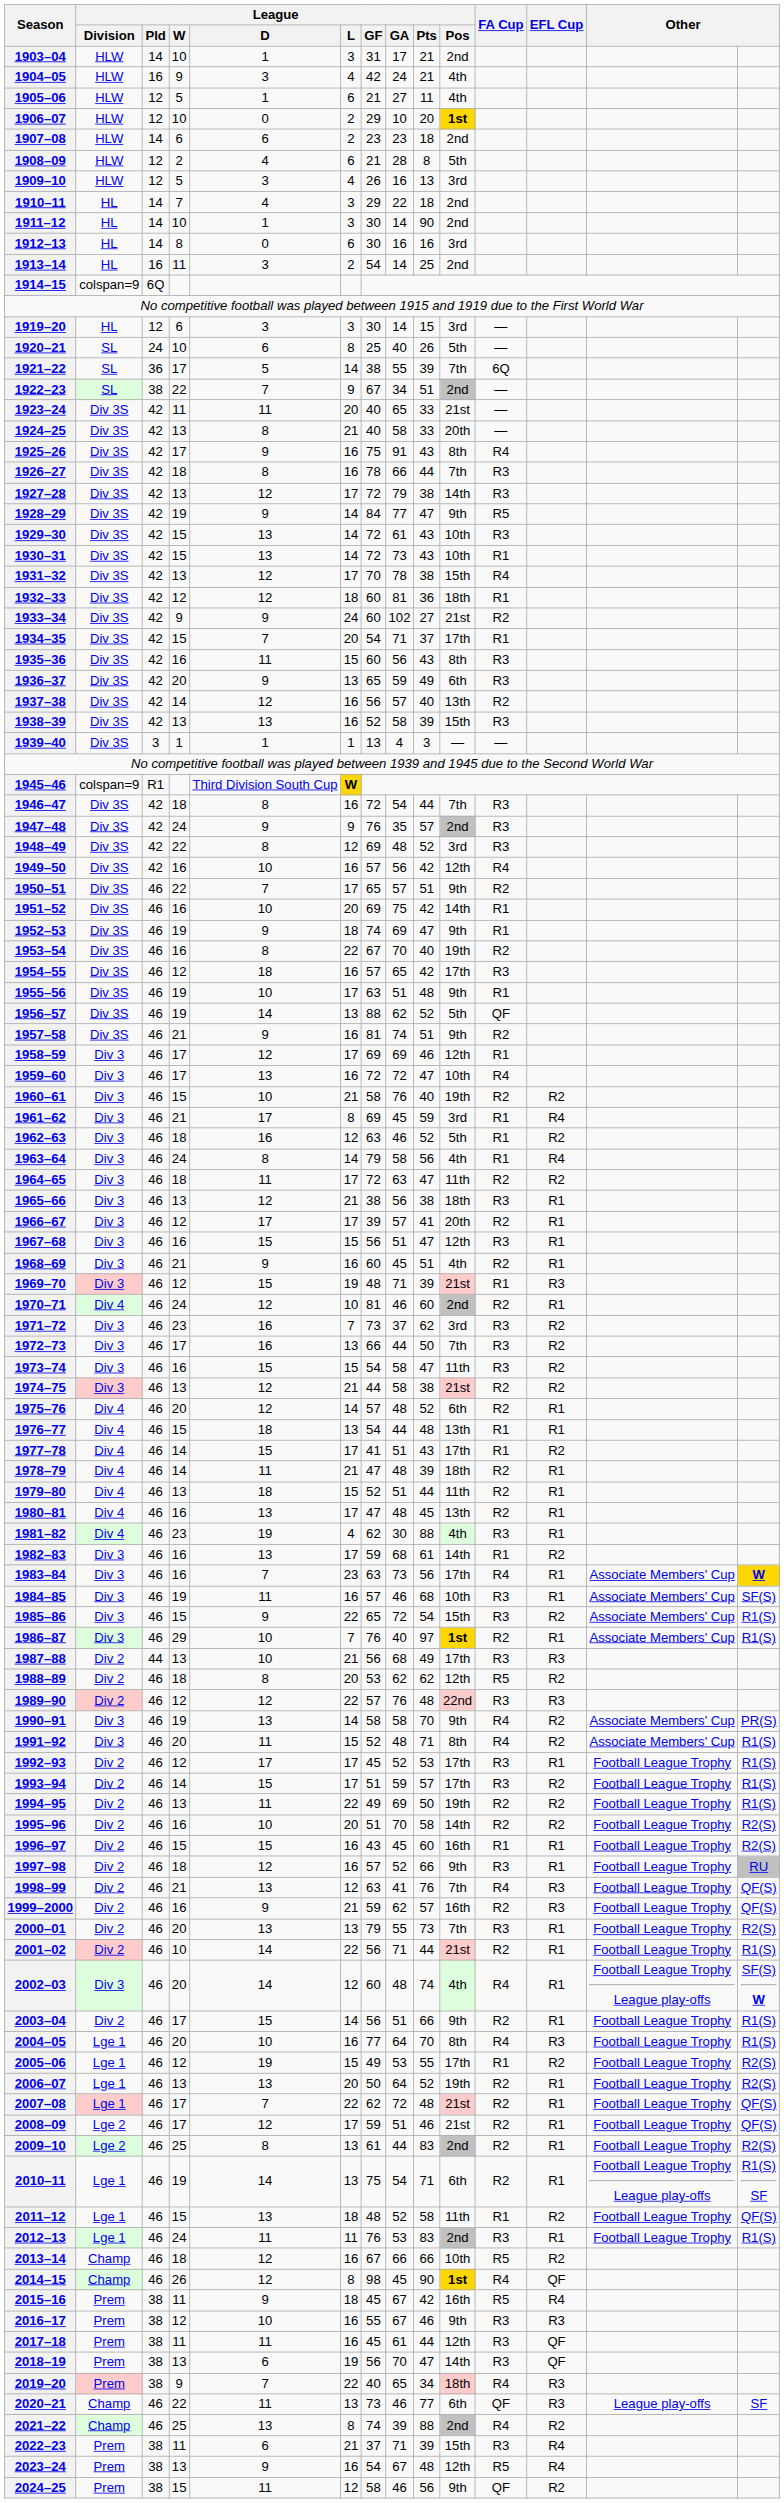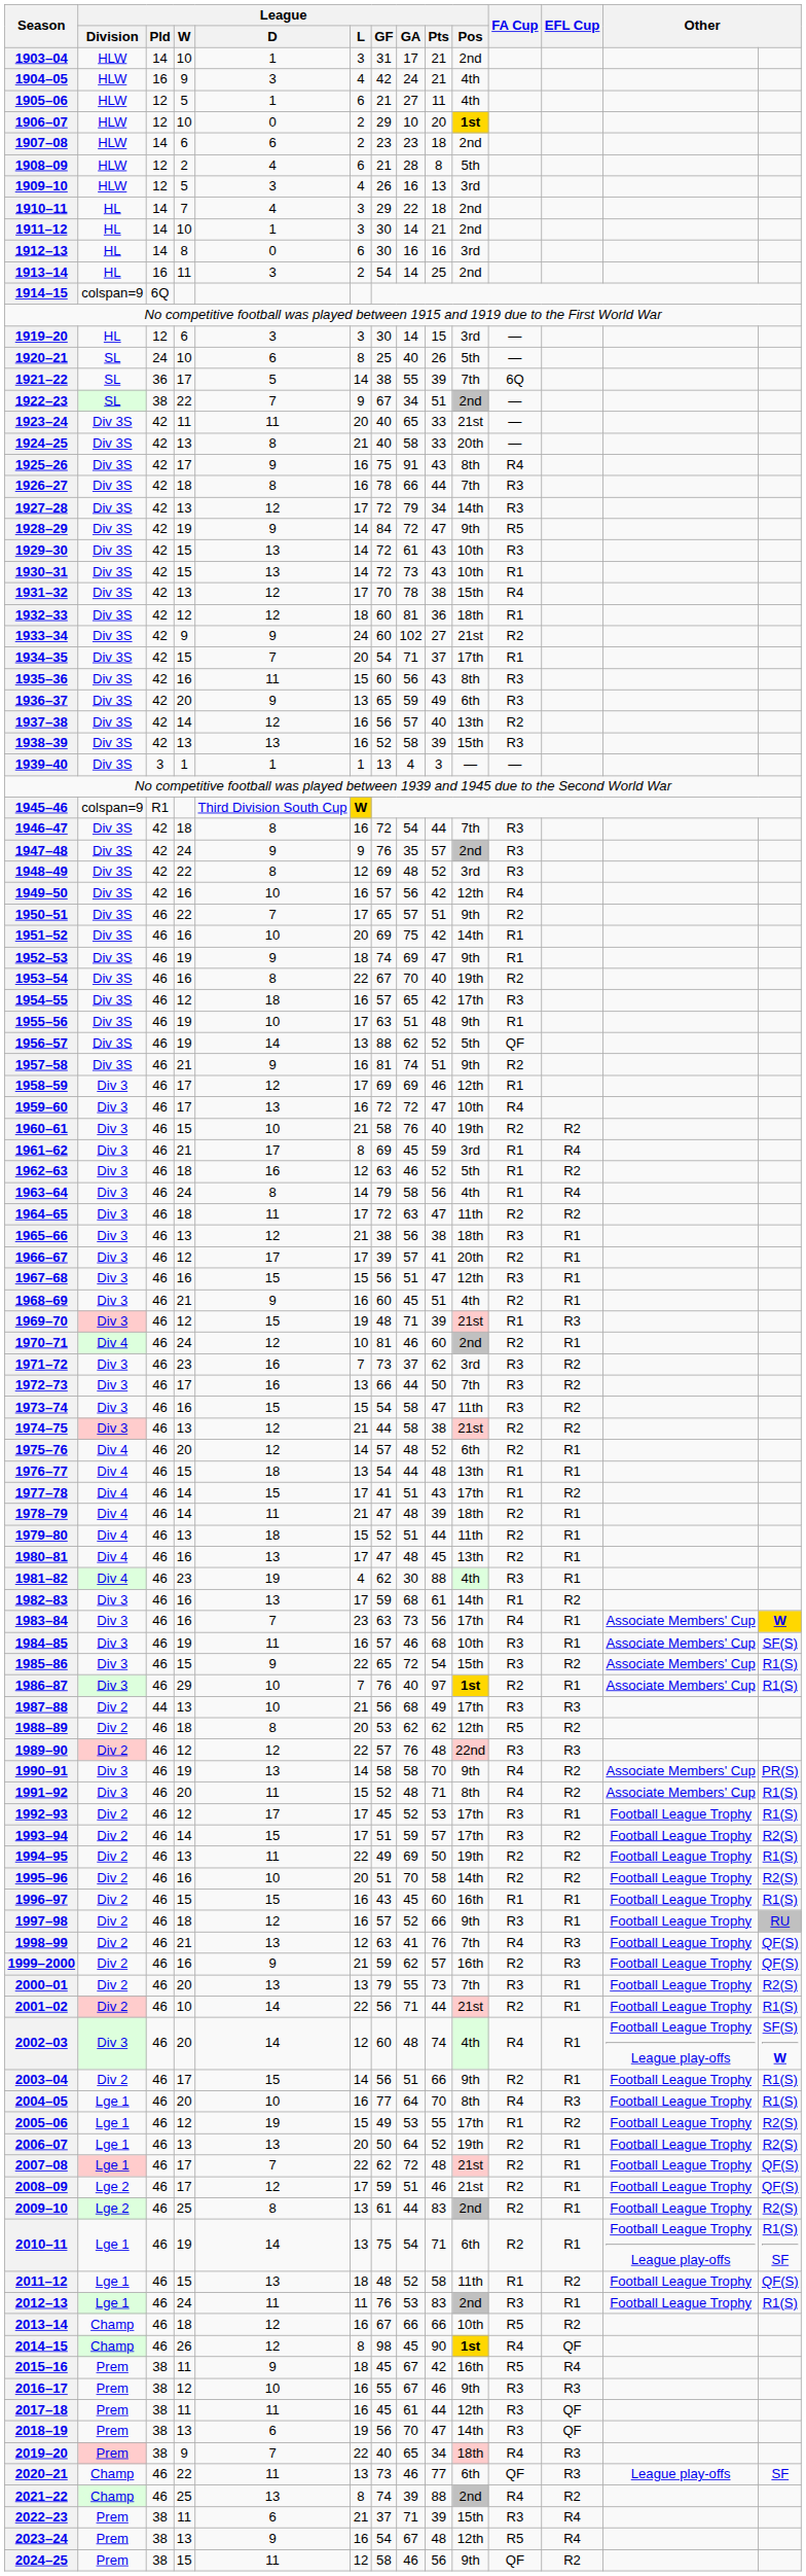1911–12 | League / Pts: 90 -> 21
1927–28 | League / Pts: 38 -> 34
1928–29 | League / GA: 77 -> 72
1993–94 | column 14: R1(S) -> R2(S)
1996–97 | column 14: R2(S) -> R1(S)
